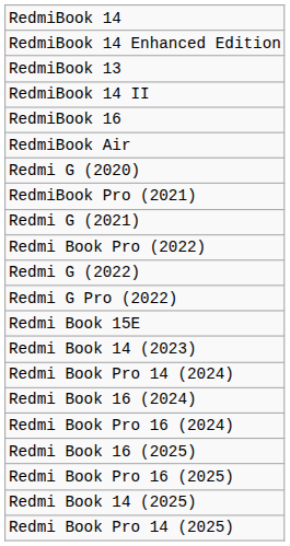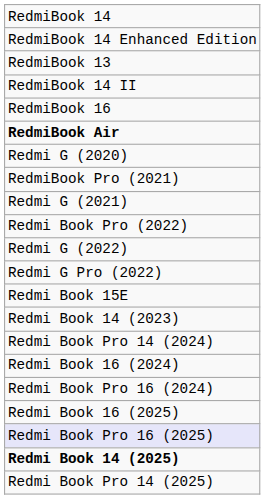row 6 | column 1: normal -> bold
row 19 | column 1: no background -> lavender background
row 20 | column 1: normal -> bold
